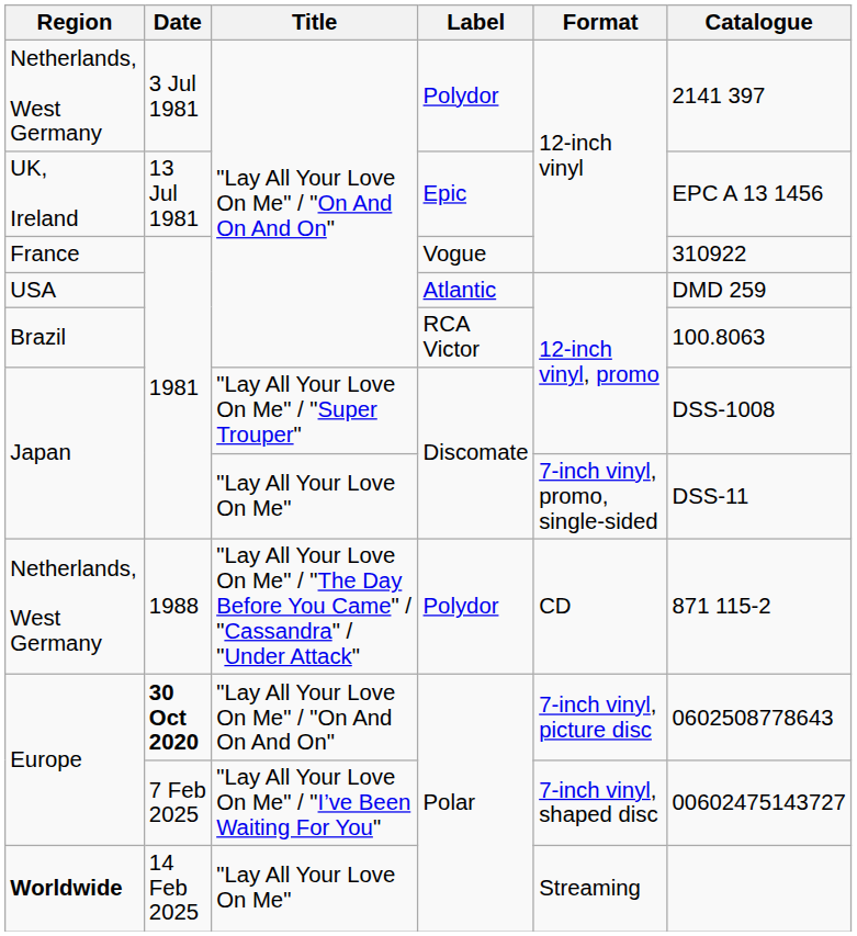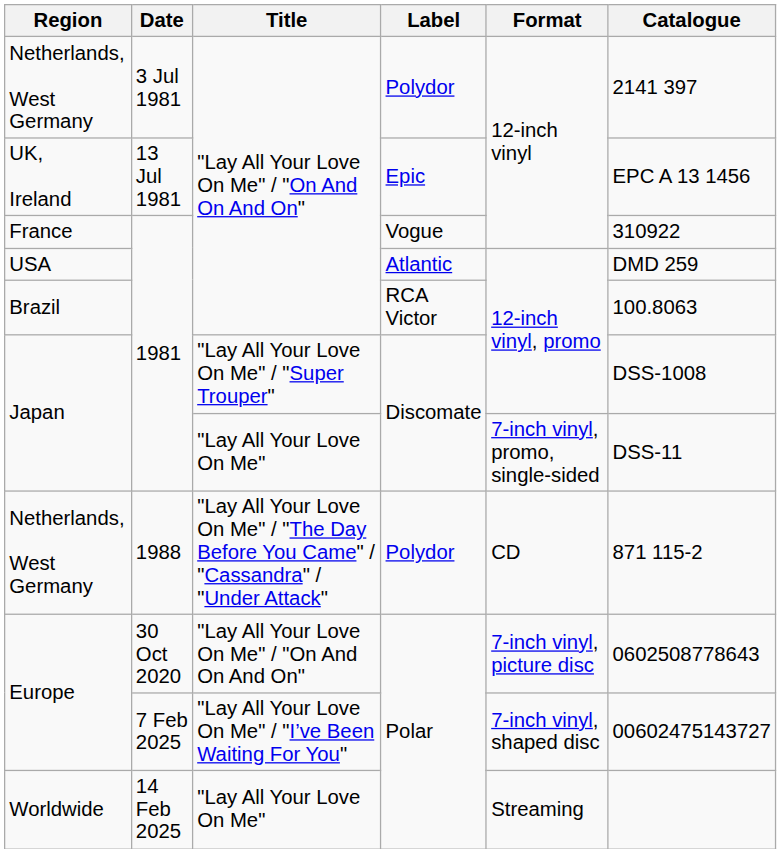row 10 | Date: bold -> normal
row 12 | Region: bold -> normal
